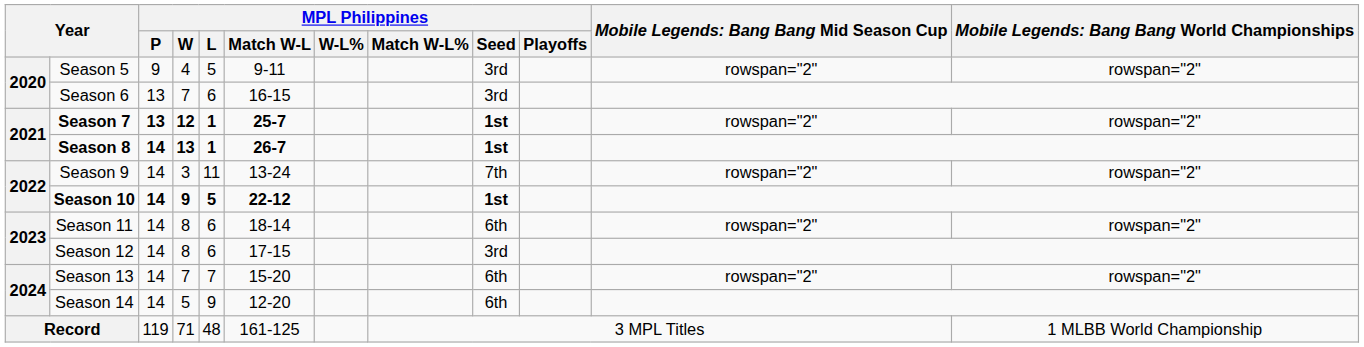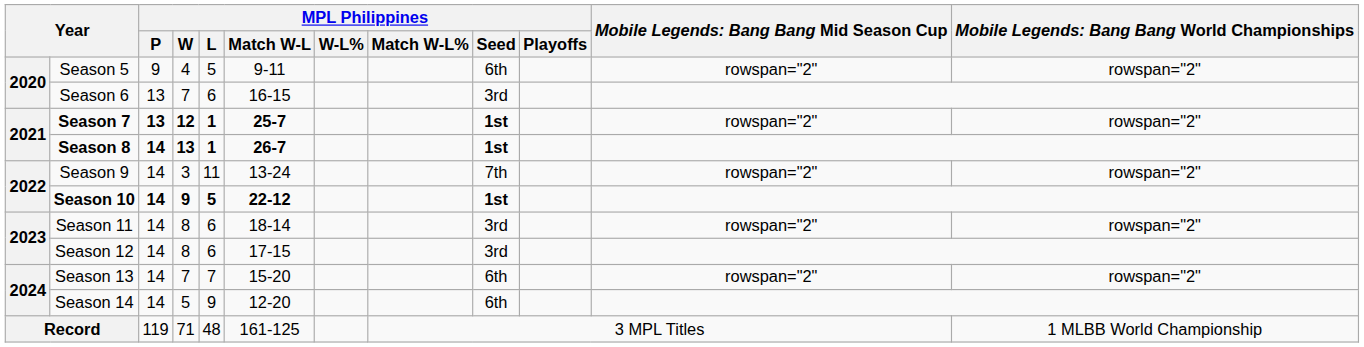Season 5 | MPL Philippines / Seed: 3rd -> 6th
Season 11 | MPL Philippines / Seed: 6th -> 3rd
